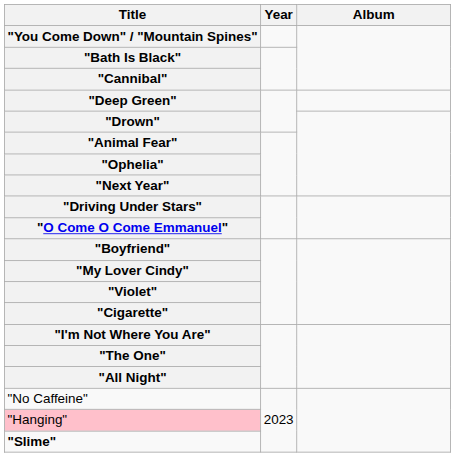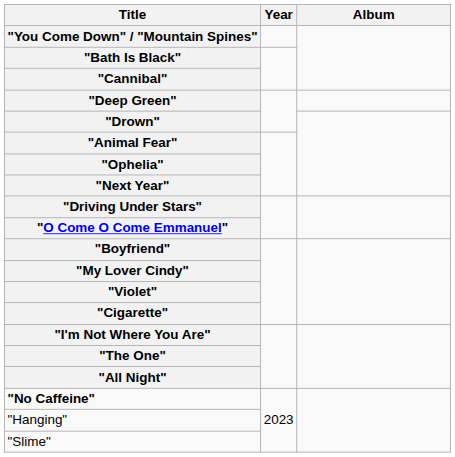"No Caffeine" | Title: normal -> bold
"Hanging" | Title: pink background -> no background
"Slime" | Title: bold -> normal
